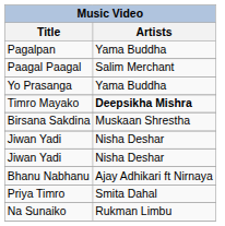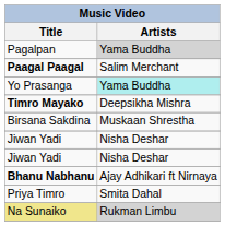Pagalpan | Artists: no background -> lightgrey background
Paagal Paagal | Title: normal -> bold
Yo Prasanga | Artists: no background -> paleturquoise background
Timro Mayako | Title: normal -> bold
Timro Mayako | Artists: bold -> normal
Bhanu Nabhanu | Title: normal -> bold
Na Sunaiko | Title: no background -> khaki background
Na Sunaiko | Artists: no background -> lightgrey background
